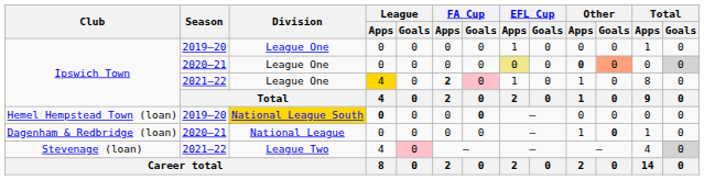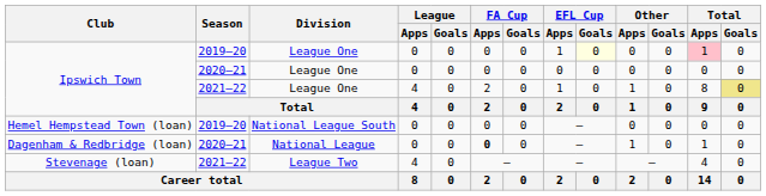Ipswich Town / 2019–20 | EFL Cup / Goals: no background -> lightyellow background
Ipswich Town / 2019–20 | Total / Apps: no background -> pink background
Ipswich Town / 2020–21 | EFL Cup / Apps: khaki background -> no background
Ipswich Town / 2020–21 | Other / Apps: bold -> normal
Ipswich Town / 2020–21 | Other / Goals: lightsalmon background -> no background
Ipswich Town / 2020–21 | Total / Goals: lightgrey background -> no background
Ipswich Town / 2021–22 | League / Apps: gold background -> no background
Ipswich Town / 2021–22 | FA Cup / Apps: bold -> normal
Ipswich Town / 2021–22 | FA Cup / Goals: pink background -> no background
Ipswich Town / 2021–22 | Total / Goals: no background -> khaki background
Hemel Hempstead Town (loan) | Division: gold background -> no background
Hemel Hempstead Town (loan) | League / Apps: bold -> normal
Hemel Hempstead Town (loan) | FA Cup / Goals: bold -> normal
Dagenham & Redbridge (loan) | FA Cup / Apps: normal -> bold
Dagenham & Redbridge (loan) | Other / Goals: bold -> normal
Stevenage (loan) | League / Goals: pink background -> no background
Stevenage (loan) | Total / Goals: lightgrey background -> no background
